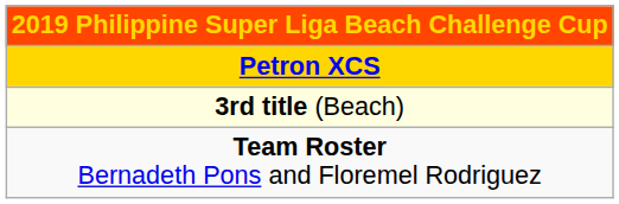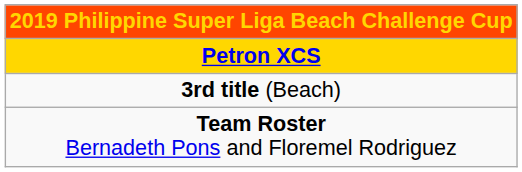row 3 | column 1: lightyellow background -> no background
